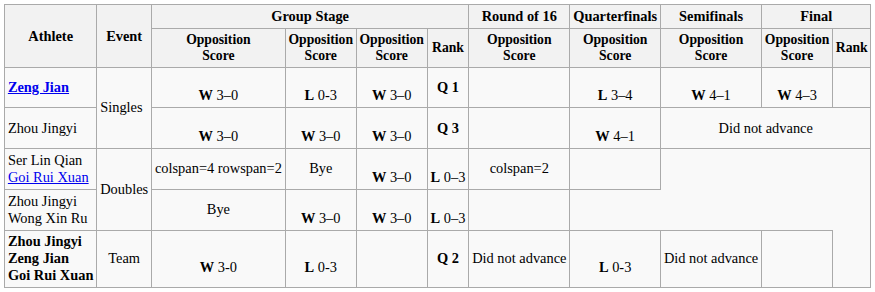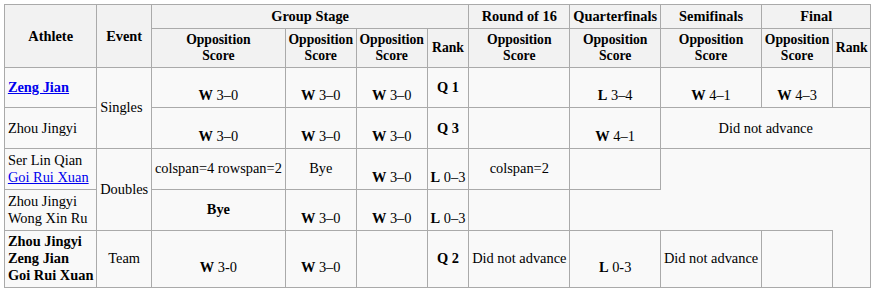Zeng Jian | column 4: L 0-3 -> W 3–0
Zhou Jingyi Wong Xin Ru | column 3: normal -> bold
Zhou Jingyi Zeng Jian Goi Rui Xuan | column 4: L 0-3 -> W 3–0
